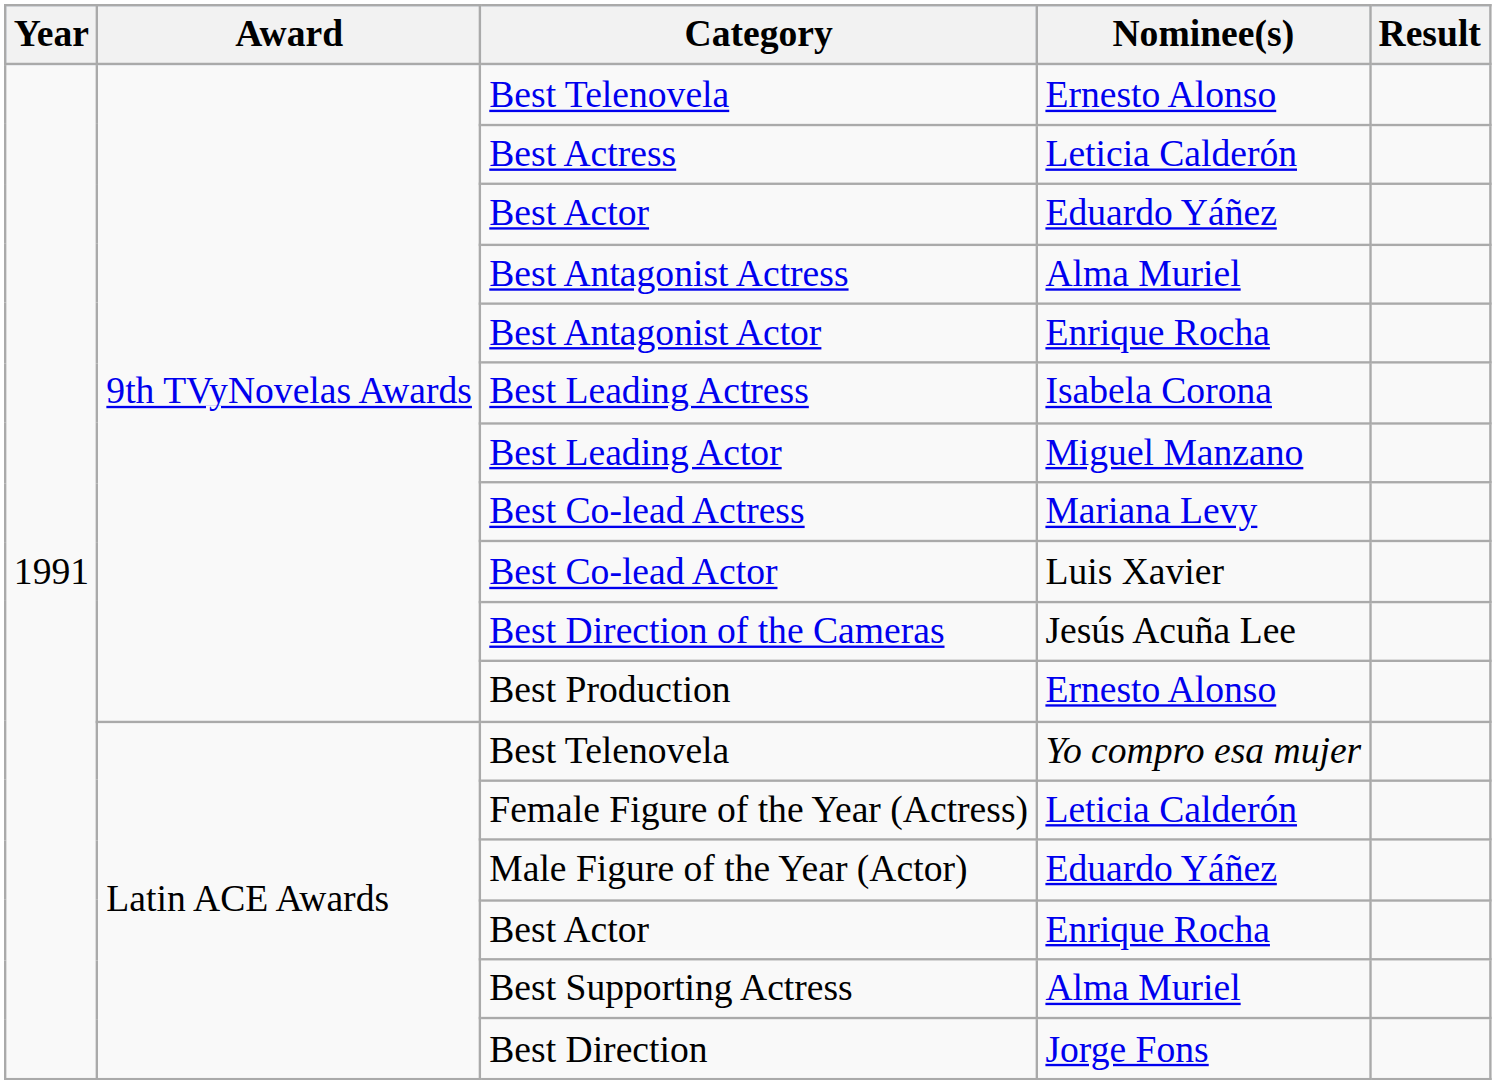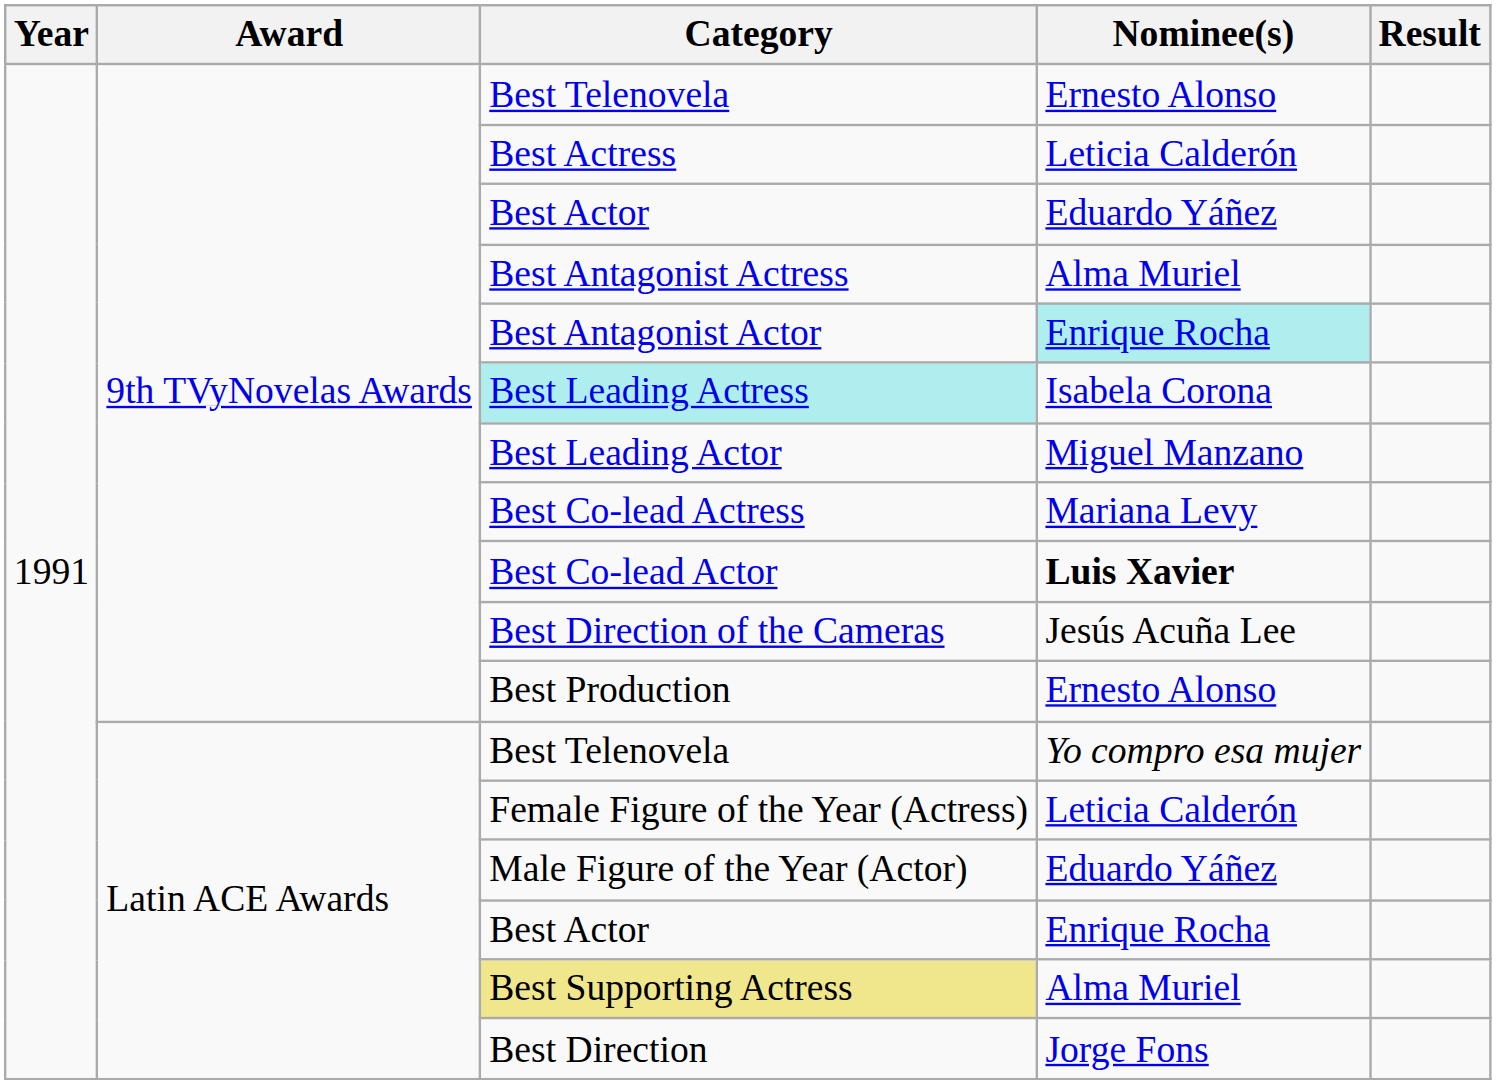Best Antagonist Actor | Nominee(s): no background -> paleturquoise background
Best Leading Actress | Category: no background -> paleturquoise background
Best Co-lead Actor | Nominee(s): normal -> bold
Best Supporting Actress | Category: no background -> khaki background
